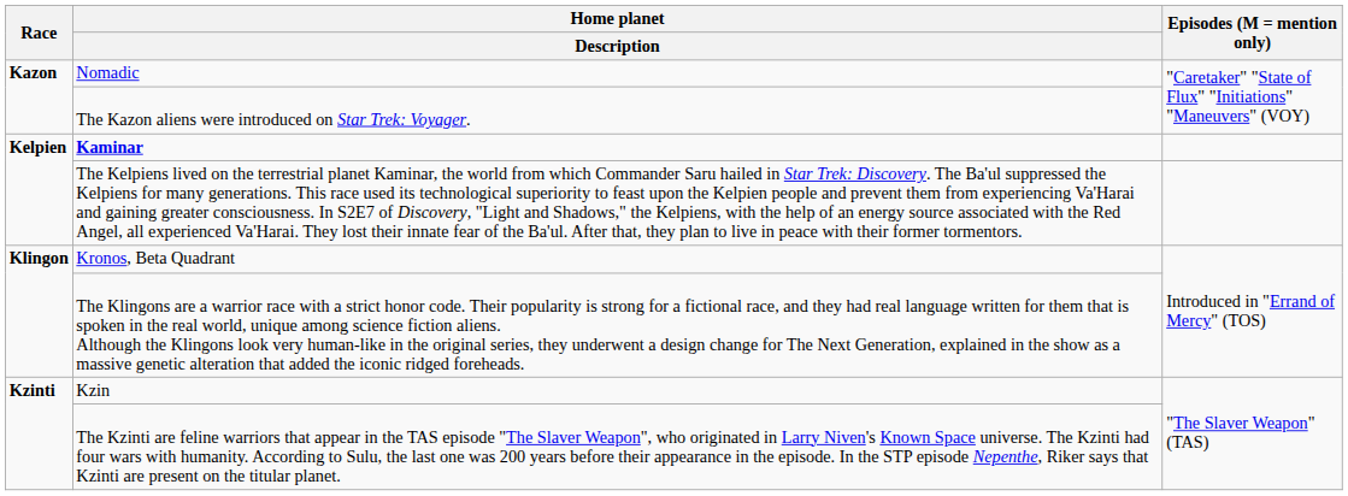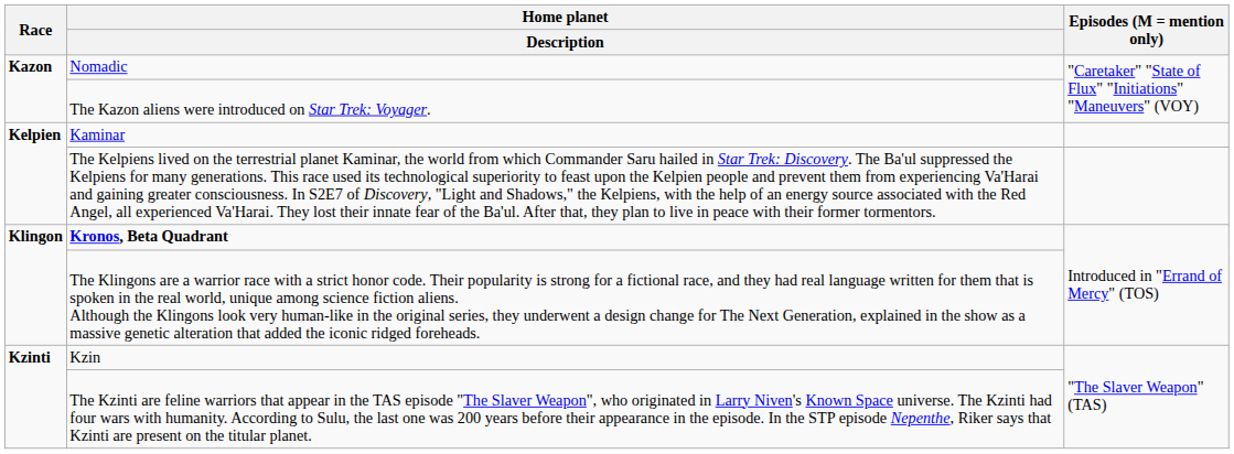Kaminar | Home planet / Description: bold -> normal
Kronos, Beta Quadrant | Home planet / Description: normal -> bold
